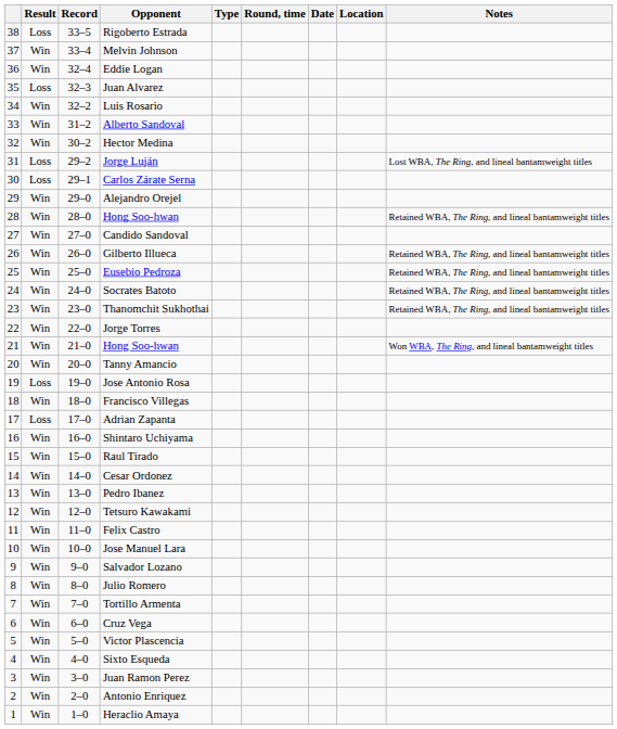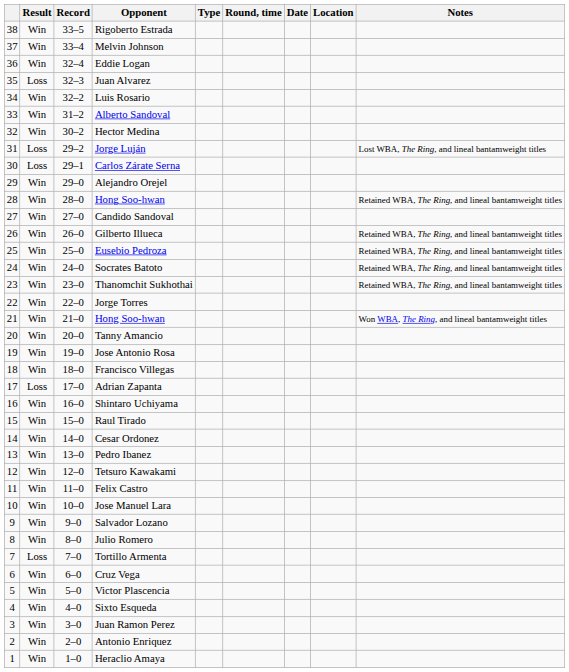Rigoberto Estrada | Result: Loss -> Win
Jose Antonio Rosa | Result: Loss -> Win
Tortillo Armenta | Result: Win -> Loss
